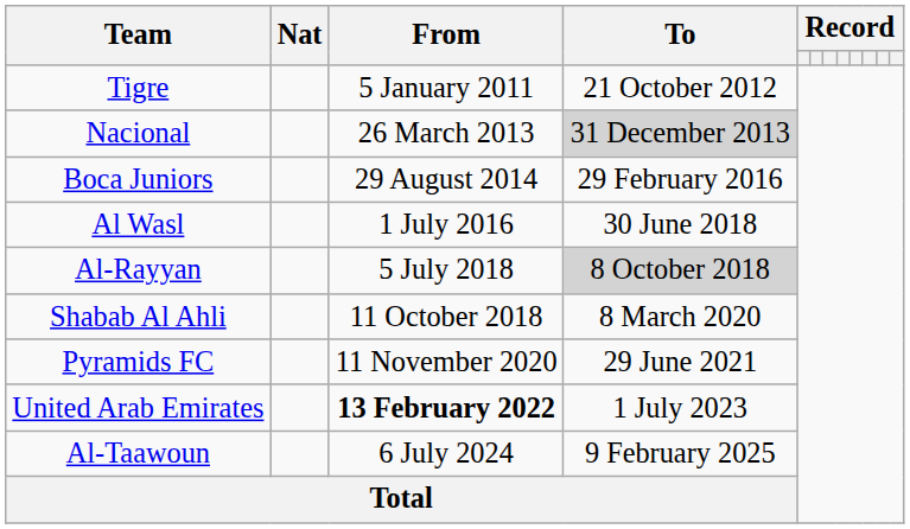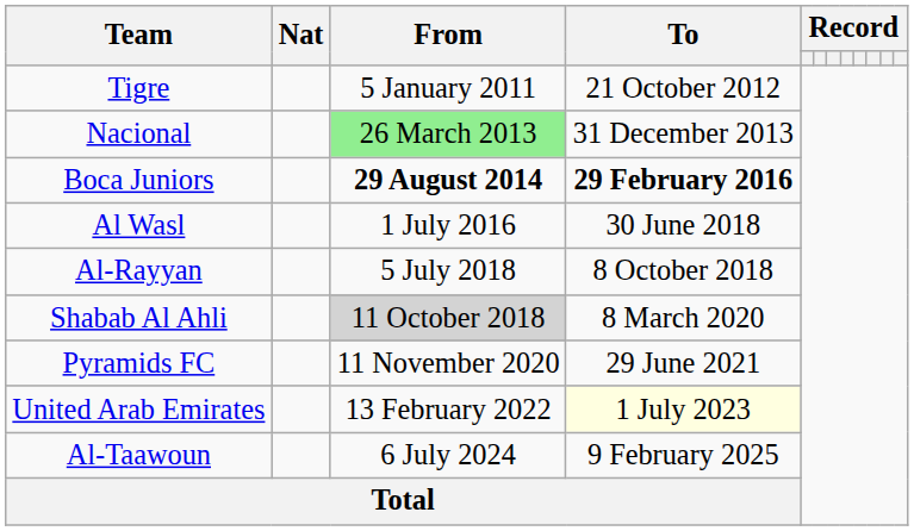Nacional | From: no background -> lightgreen background
Nacional | To: lightgrey background -> no background
Boca Juniors | From: normal -> bold
Boca Juniors | To: normal -> bold
Al-Rayyan | To: lightgrey background -> no background
Shabab Al Ahli | From: no background -> lightgrey background
United Arab Emirates | From: bold -> normal
United Arab Emirates | To: no background -> lightyellow background
